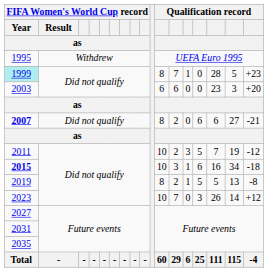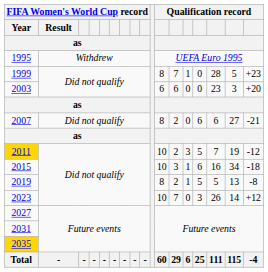1999 | FIFA Women's World Cup record / Year / as: paleturquoise background -> no background
2007 | FIFA Women's World Cup record / Year / as: bold -> normal
2011 | FIFA Women's World Cup record / Year / as: no background -> gold background
2015 | FIFA Women's World Cup record / Year / as: bold -> normal
2035 | FIFA Women's World Cup record / Year / as: no background -> gold background
